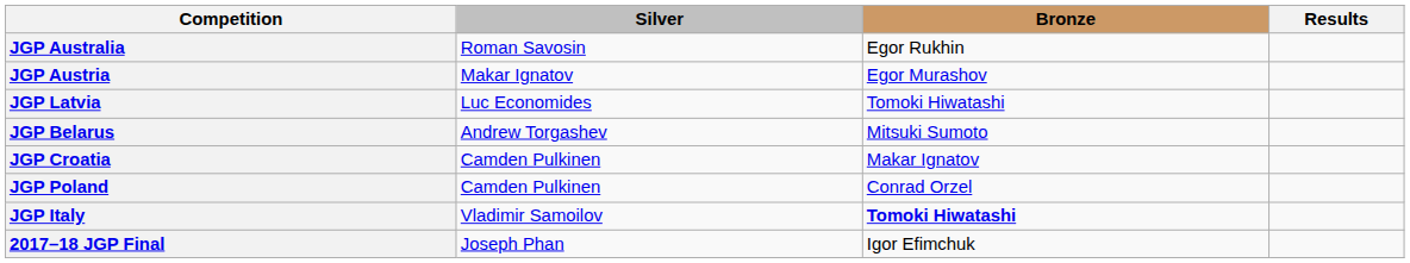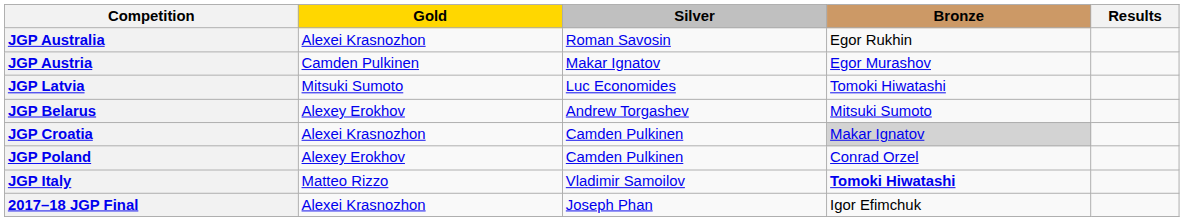+ column: Gold | Alexei Krasnozhon | Camden Pulkinen | Mitsuki Sumoto | Alexey Erokhov | Alexei Krasnozhon | Alexey Erokhov | Matteo Rizzo | Alexei Krasnozhon
JGP Croatia | Bronze: no background -> lightgrey background
